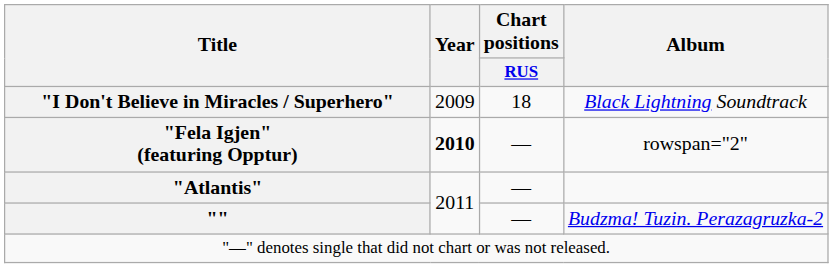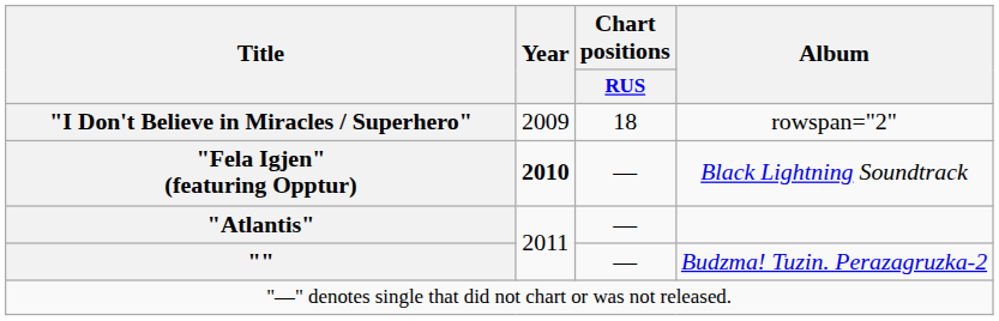"I Don't Believe in Miracles / Superhero" | Album: Black Lightning Soundtrack -> rowspan="2"
"Fela Igjen" (featuring Opptur) | Album: rowspan="2" -> Black Lightning Soundtrack
